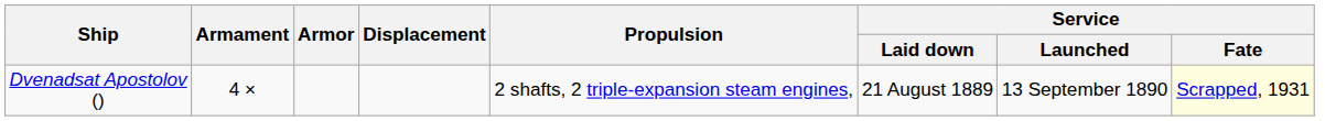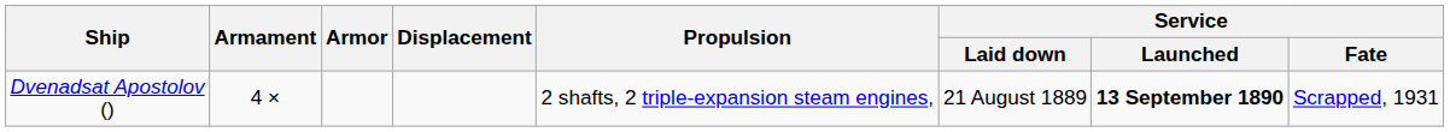Dvenadsat Apostolov () | Service / Launched: normal -> bold
Dvenadsat Apostolov () | Service / Fate: lightyellow background -> no background
